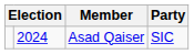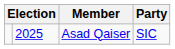Asad Qaiser | column 2: 2024 -> 2025
